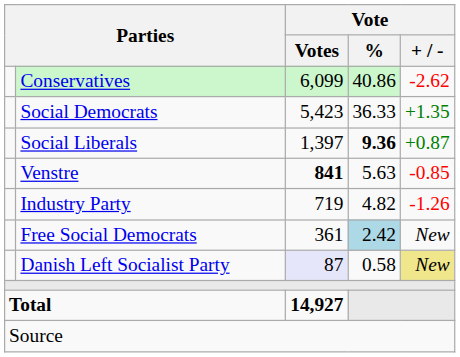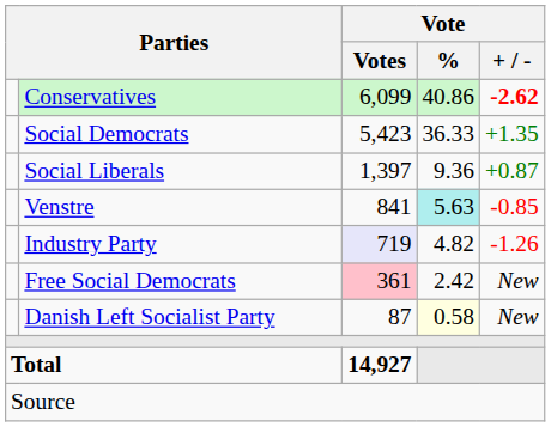Conservatives | Vote / + / -: normal -> bold
Social Liberals | Vote / %: bold -> normal
Venstre | Vote / Votes: bold -> normal
Venstre | Vote / %: no background -> paleturquoise background
Industry Party | Vote / Votes: no background -> lavender background
Free Social Democrats | Vote / Votes: no background -> pink background
Free Social Democrats | Vote / %: lightblue background -> no background
Danish Left Socialist Party | Vote / Votes: lavender background -> no background
Danish Left Socialist Party | Vote / %: no background -> lightyellow background
Danish Left Socialist Party | Vote / + / -: khaki background -> no background
